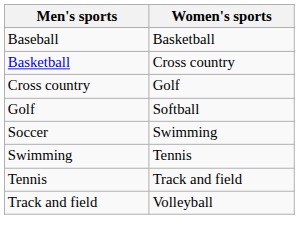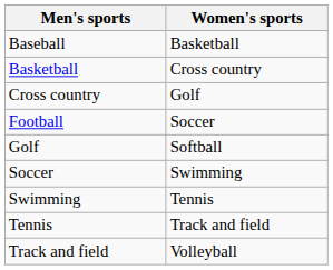+ row: Football | Soccer
